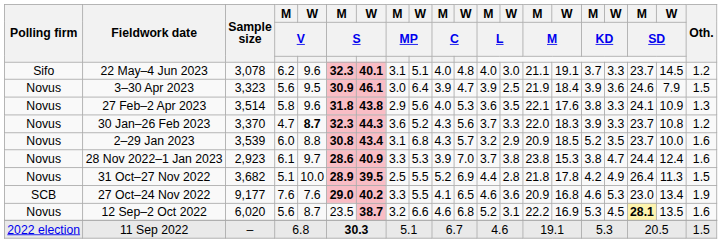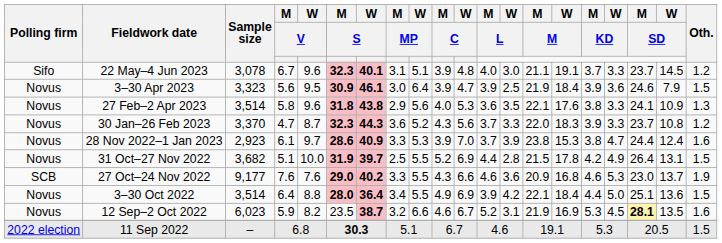22 May–4 Jun 2023 | M / V: 6.2 -> 6.7
22 May–4 Jun 2023 | M / C: 4.0 -> 3.9
30 Jan–26 Feb 2023 | W / V: bold -> normal
- row: Novus | 2–29 Jan 2023 | 3,539 | 6.0 | 8.8 | 30.8 | 43.4 | 3.1 | 6.8 | 4.3 | 5.7 | 3.2 | 2.9 | 20.9 | 18.5 | 5.2 | 3.5 | 23.7 | 10.0 | 1.6
28 Nov 2022–1 Jan 2023 | W / L: 3.8 -> 3.9
31 Oct–27 Nov 2022 | M / S: 28.9 -> 31.9
31 Oct–27 Nov 2022 | W / S: 39.5 -> 39.7
31 Oct–27 Nov 2022 | M: 21.8 -> 21.5
31 Oct–27 Nov 2022 | W / SD: 11.3 -> 13.1
27 Oct–24 Nov 2022 | M / C: 4.1 -> 4.3
27 Oct–24 Nov 2022 | W / C: 6.5 -> 6.6
27 Oct–24 Nov 2022 | W / SD: 13.4 -> 13.7
+ row: Novus | 3–30 Oct 2022 | 3,514 | 6.4 | 8.8 | 28.0 | 36.4 | 3.4 | 5.5 | 4.9 | 6.9 | 3.9 | 4.2 | 22.1 | 18.4 | 4.4 | 5.0 | 25.1 | 13.6 | 1.5
12 Sep–2 Oct 2022 | Sample size: 6,020 -> 6,023
12 Sep–2 Oct 2022 | M / V: 5.6 -> 5.9
12 Sep–2 Oct 2022 | W / V: 8.7 -> 8.2
12 Sep–2 Oct 2022 | W / C: 6.8 -> 6.7
12 Sep–2 Oct 2022 | M: 22.2 -> 21.9
